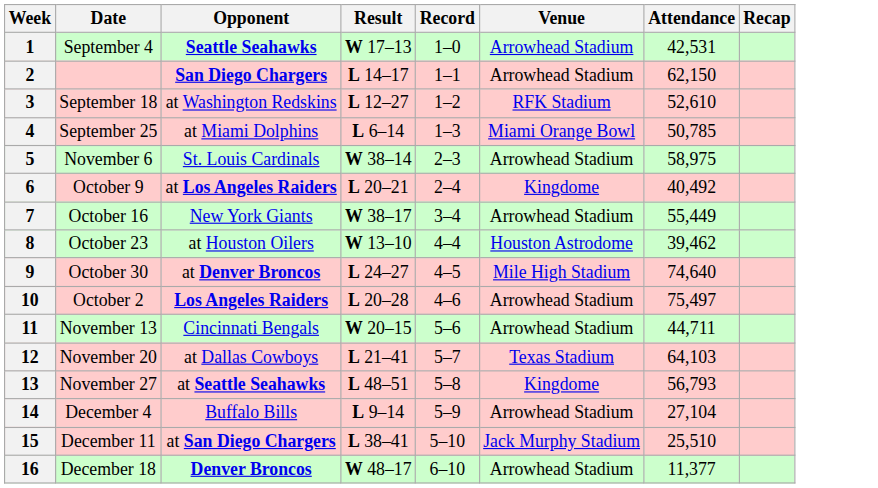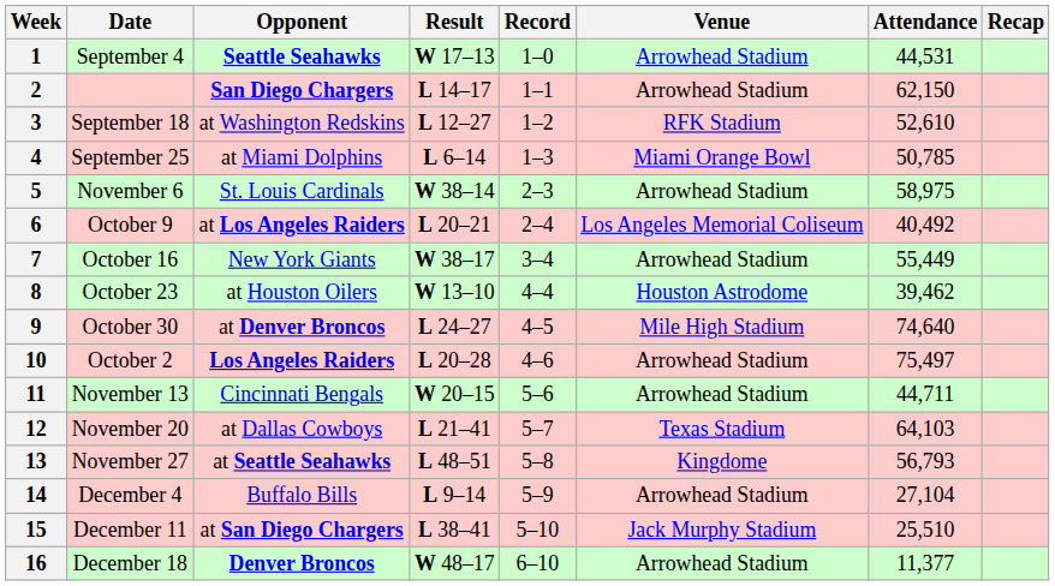1 | Attendance: 42,531 -> 44,531
6 | Venue: Kingdome -> Los Angeles Memorial Coliseum
